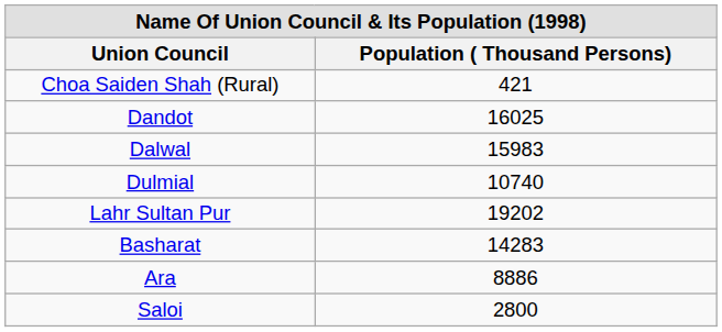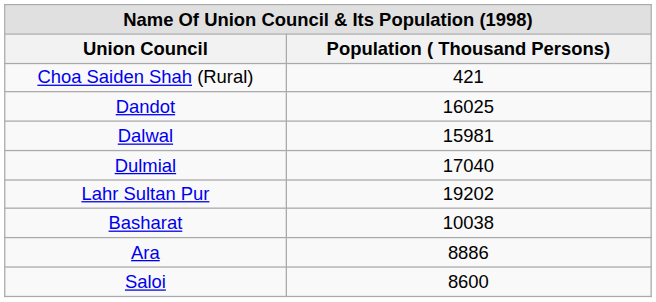Dalwal | Population ( Thousand Persons): 15983 -> 15981
Dulmial | Population ( Thousand Persons): 10740 -> 17040
Basharat | Population ( Thousand Persons): 14283 -> 10038
Saloi | Population ( Thousand Persons): 2800 -> 8600
